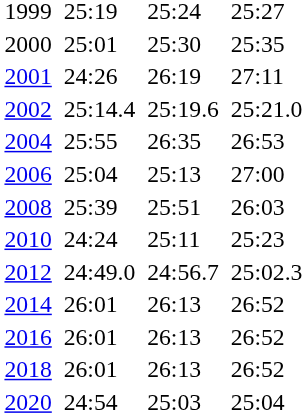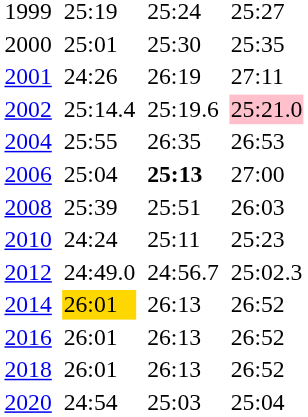2002 | column 4: no background -> pink background
2006 | column 3: normal -> bold
2014 | column 2: no background -> gold background
